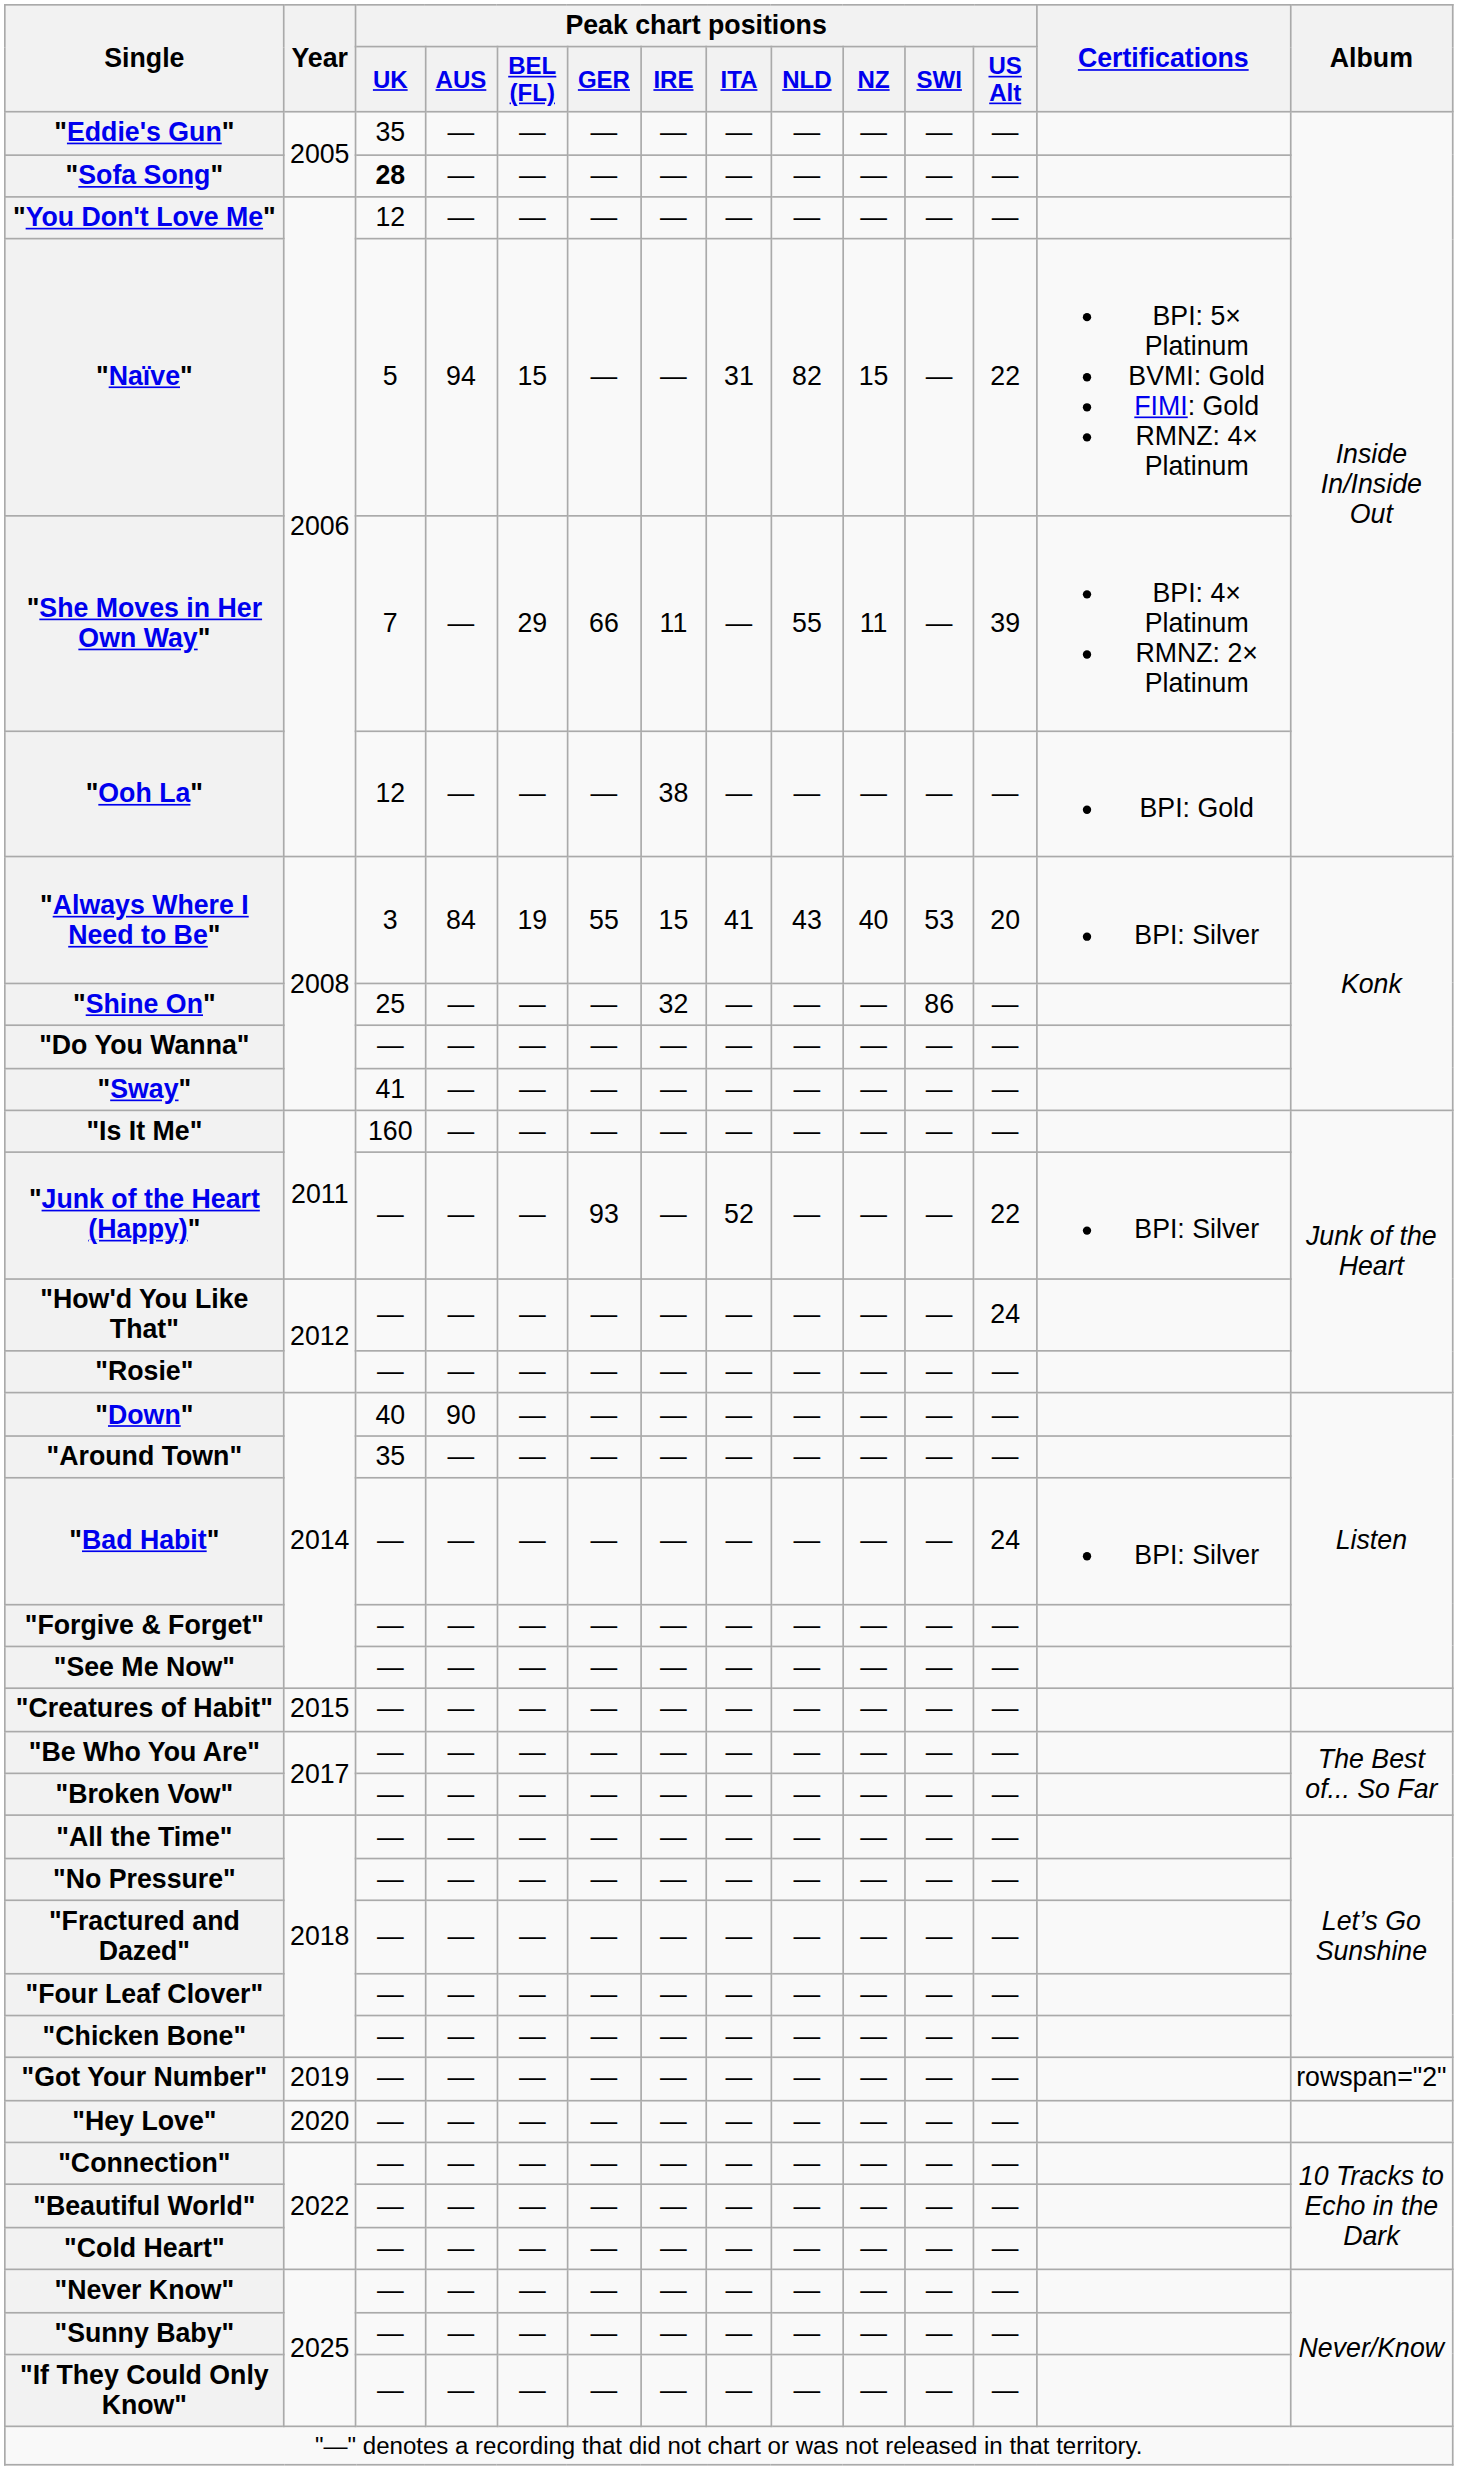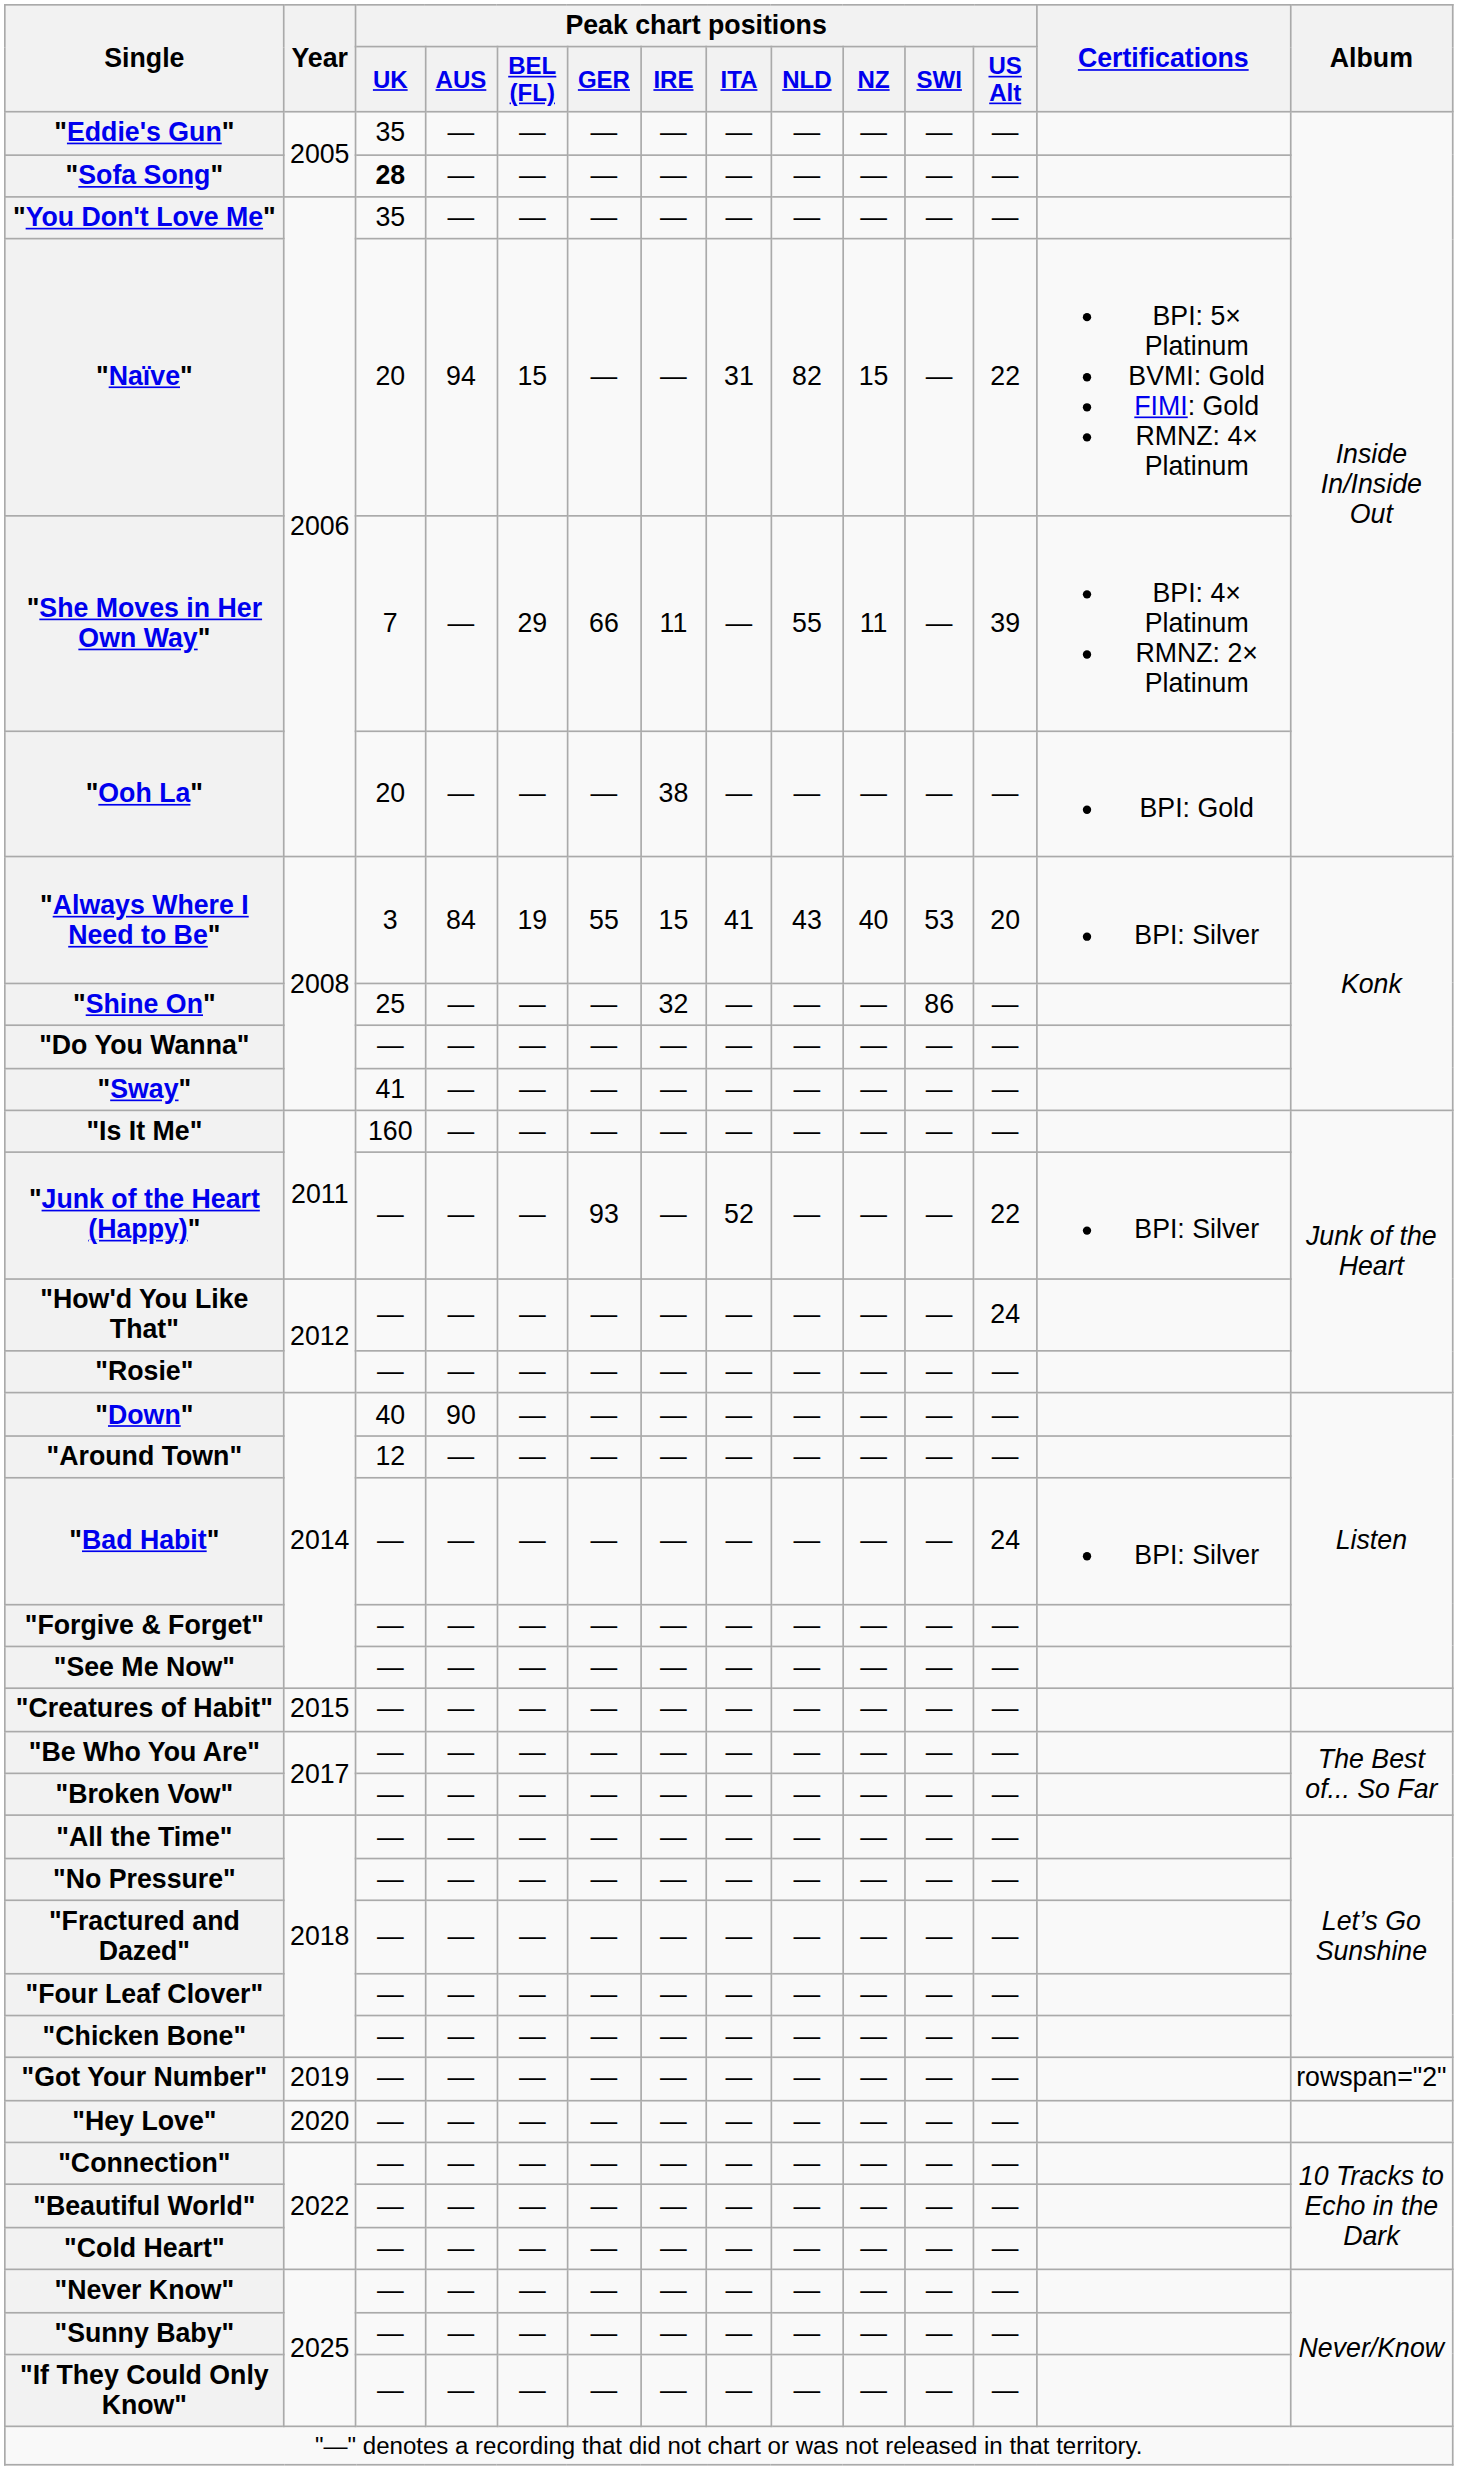"You Don't Love Me" | Peak chart positions / UK: 12 -> 35
"Naïve" | Peak chart positions / UK: 5 -> 20
"Ooh La" | Peak chart positions / UK: 12 -> 20
"Around Town" | Peak chart positions / UK: 35 -> 12
